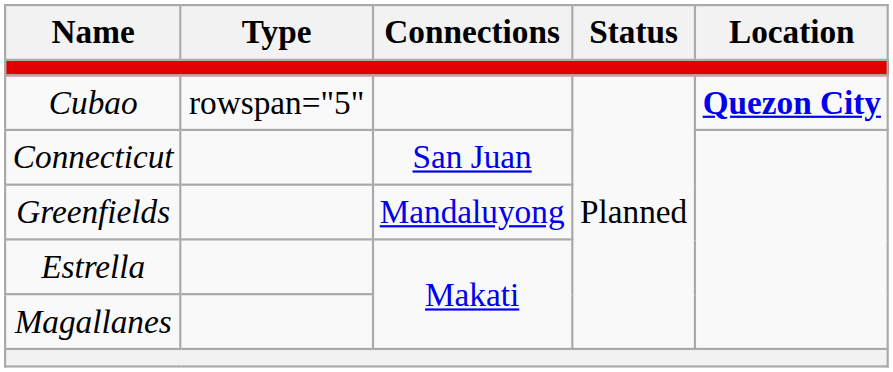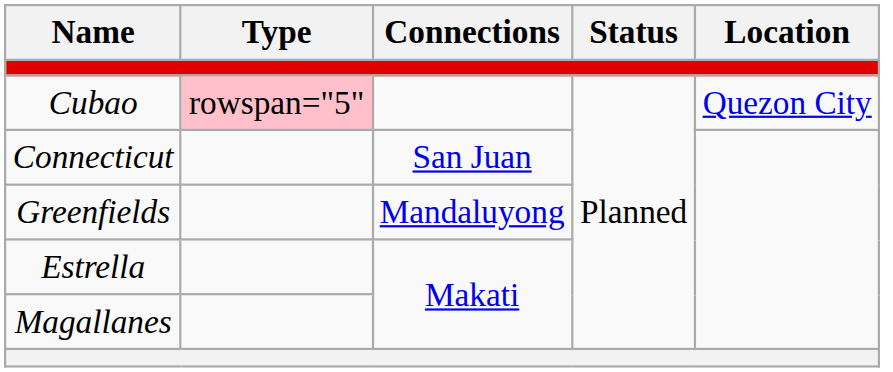Cubao | Type: no background -> pink background
Cubao | Location: bold -> normal
